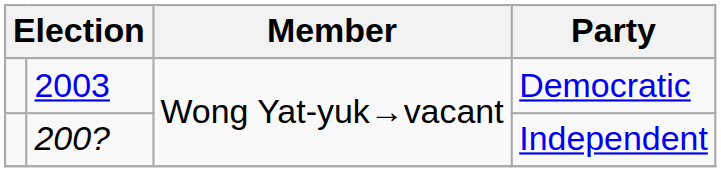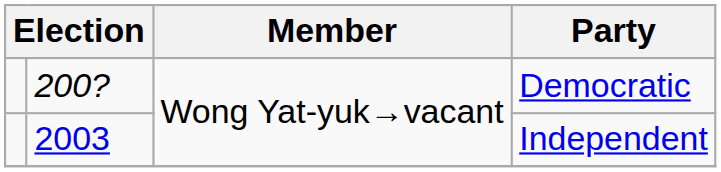Democratic | column 2: 2003 -> 200?
Independent | column 2: 200? -> 2003
